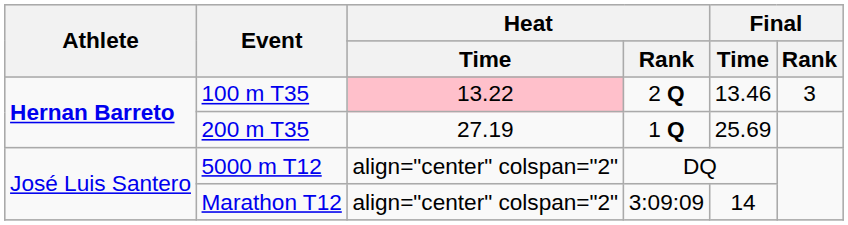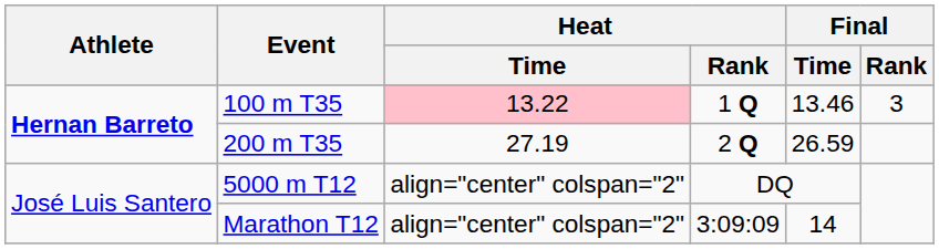100 m T35 | Heat / Rank: 2 Q -> 1 Q
200 m T35 | Heat / Rank: 1 Q -> 2 Q
200 m T35 | Final / Time: 25.69 -> 26.59
